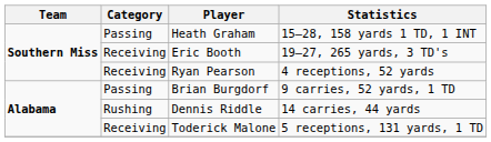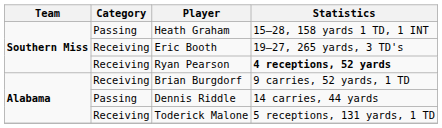Ryan Pearson | Statistics: normal -> bold
Brian Burgdorf | Category: Passing -> Receiving
Dennis Riddle | Category: Rushing -> Passing
